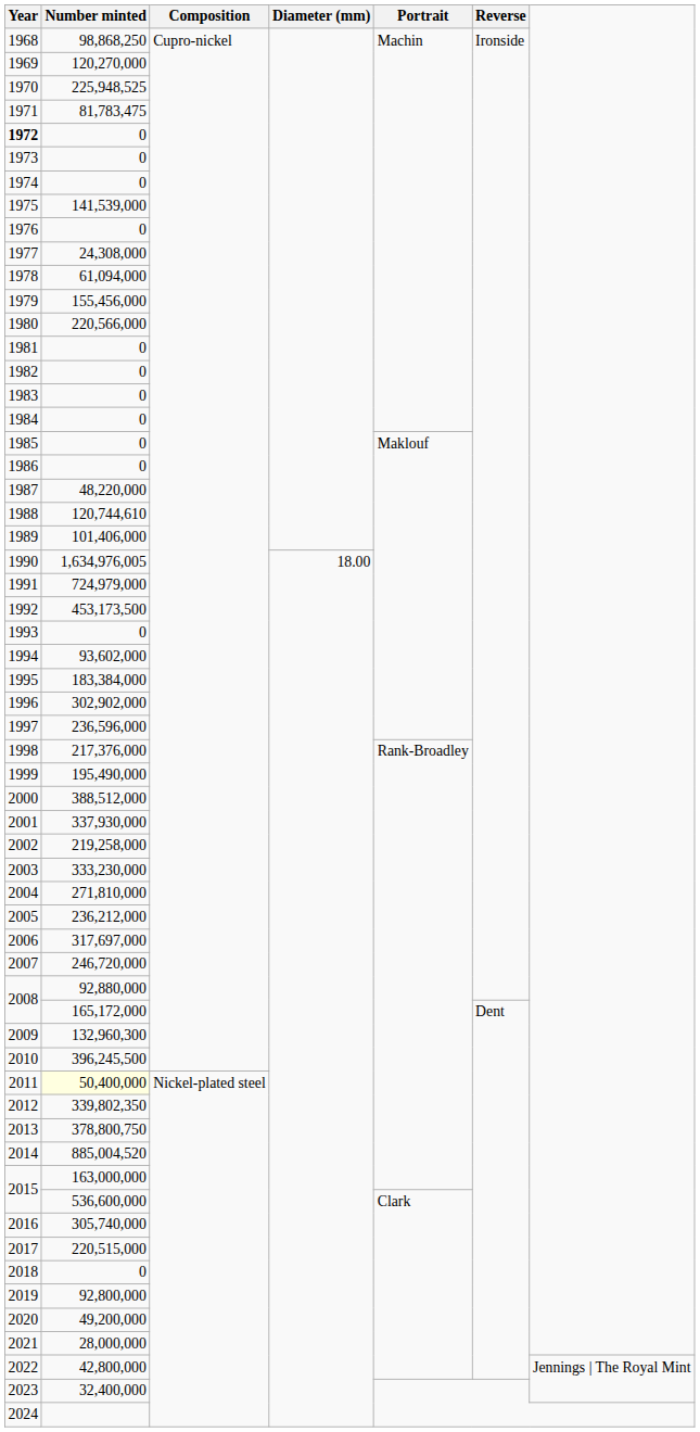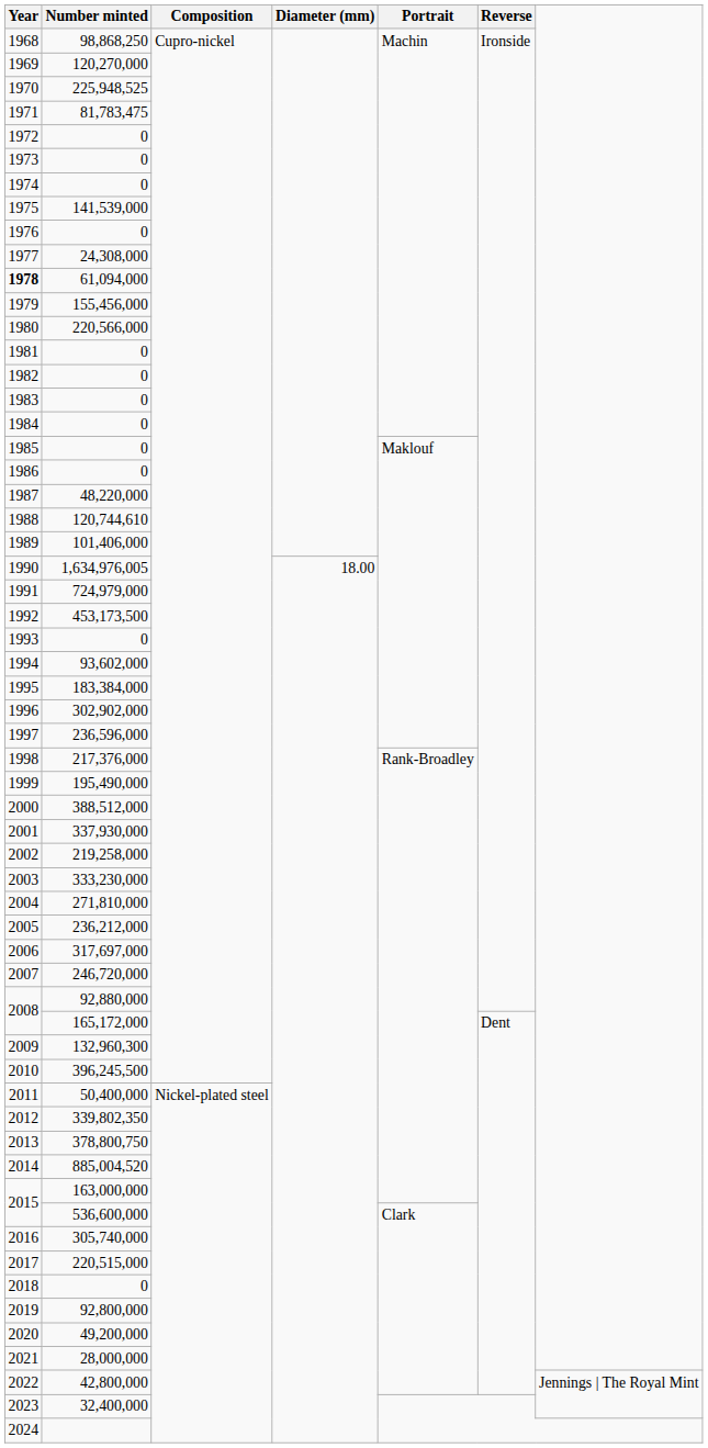1972 | Year: bold -> normal
1978 | Year: normal -> bold
2011 | Number minted: lightyellow background -> no background
